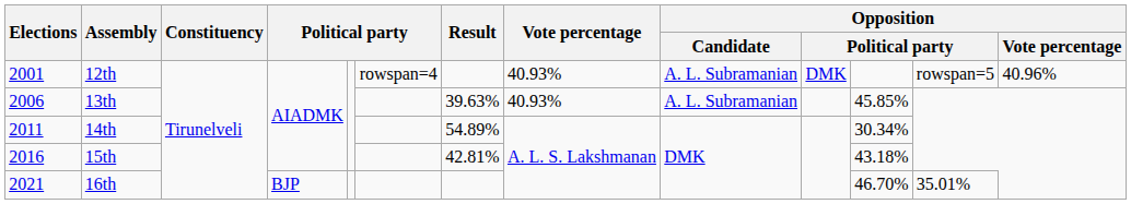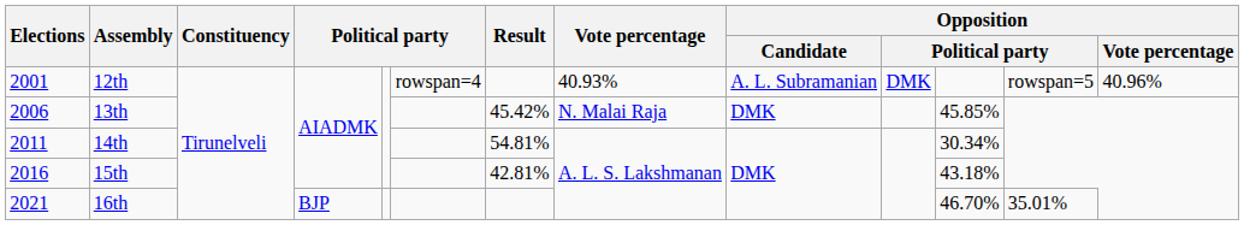13th | Result: 39.63% -> 45.42%
13th | Vote percentage: 40.93% -> N. Malai Raja
13th | Opposition / Candidate: A. L. Subramanian -> DMK
14th | Result: 54.89% -> 54.81%
